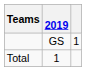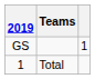columns swapped: Teams <-> 2019
